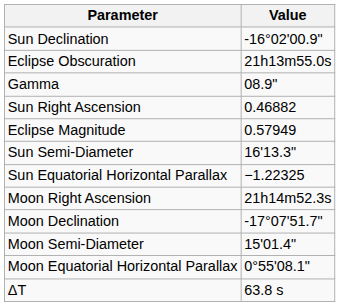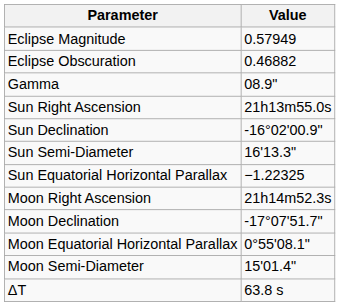rows swapped: Eclipse Magnitude <-> Sun Declination
Eclipse Obscuration | Value: 21h13m55.0s -> 0.46882
Sun Right Ascension | Value: 0.46882 -> 21h13m55.0s
rows swapped: Moon Semi-Diameter <-> Moon Equatorial Horizontal Parallax
